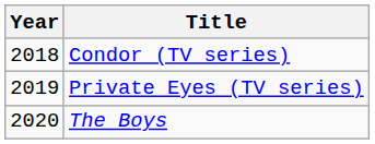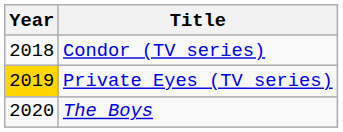Private Eyes (TV series) | Year: no background -> gold background
